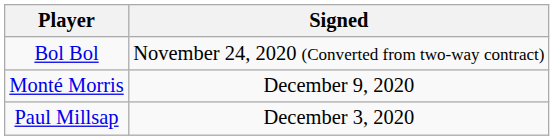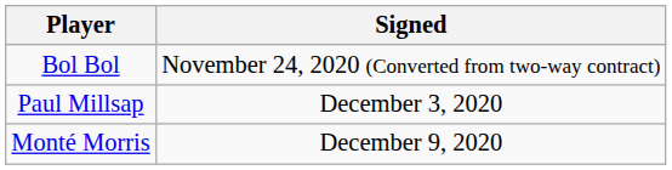rows swapped: Paul Millsap <-> Monté Morris
